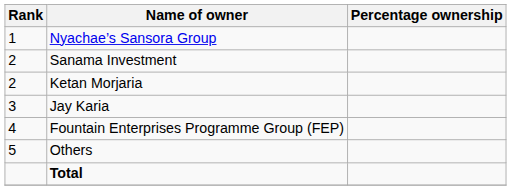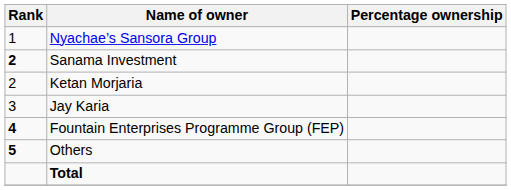Sanama Investment | Rank: normal -> bold
Fountain Enterprises Programme Group (FEP) | Rank: normal -> bold
Others | Rank: normal -> bold
